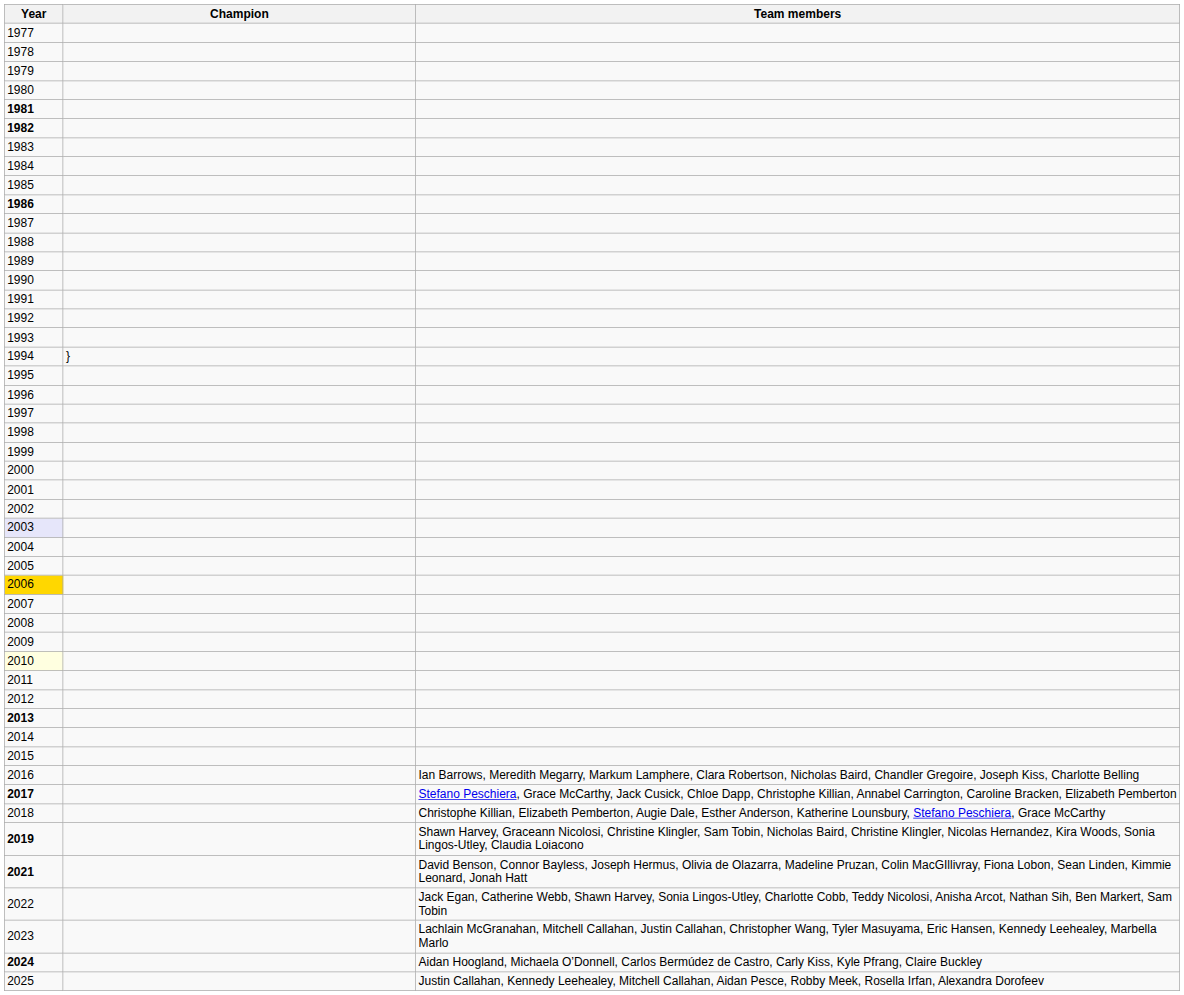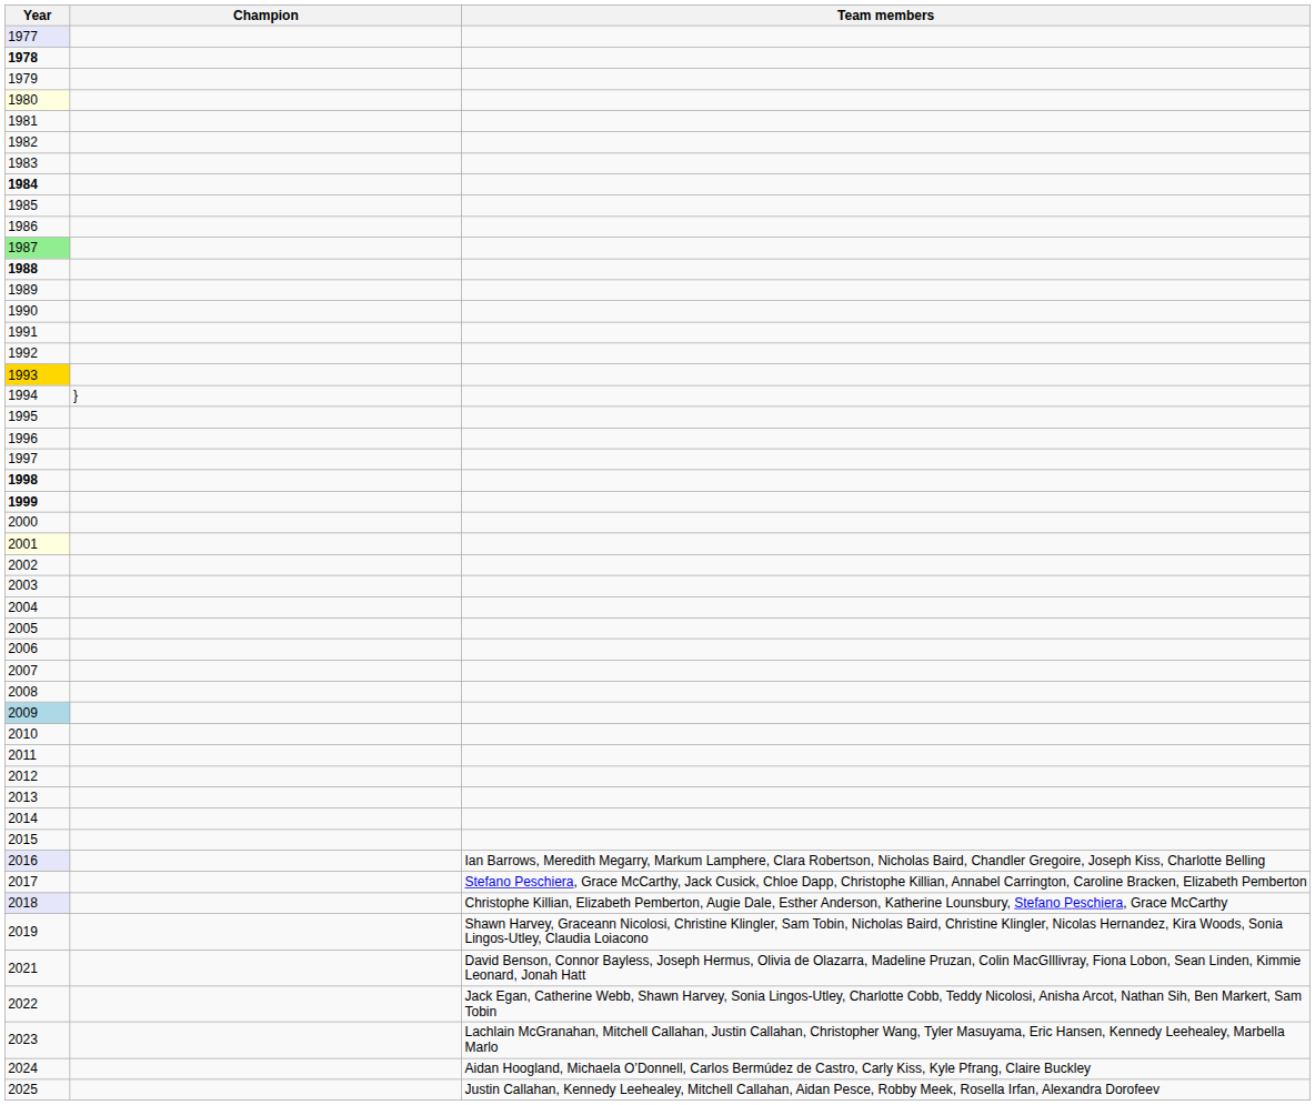1977 | Year: no background -> lavender background
1978 | Year: normal -> bold
1980 | Year: no background -> lightyellow background
1981 | Year: bold -> normal
1982 | Year: bold -> normal
1984 | Year: normal -> bold
1986 | Year: bold -> normal
1987 | Year: no background -> lightgreen background
1988 | Year: normal -> bold
1993 | Year: no background -> gold background
1998 | Year: normal -> bold
1999 | Year: normal -> bold
2001 | Year: no background -> lightyellow background
2003 | Year: lavender background -> no background
2006 | Year: gold background -> no background
2009 | Year: no background -> lightblue background
2010 | Year: lightyellow background -> no background
2013 | Year: bold -> normal
2016 | Year: no background -> lavender background
2017 | Year: bold -> normal
2018 | Year: no background -> lavender background
2019 | Year: bold -> normal
2021 | Year: bold -> normal
2024 | Year: bold -> normal
